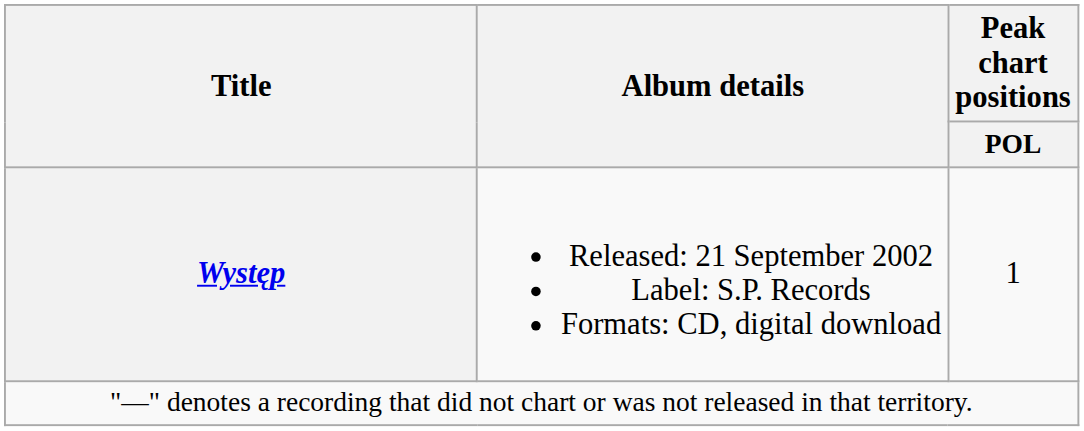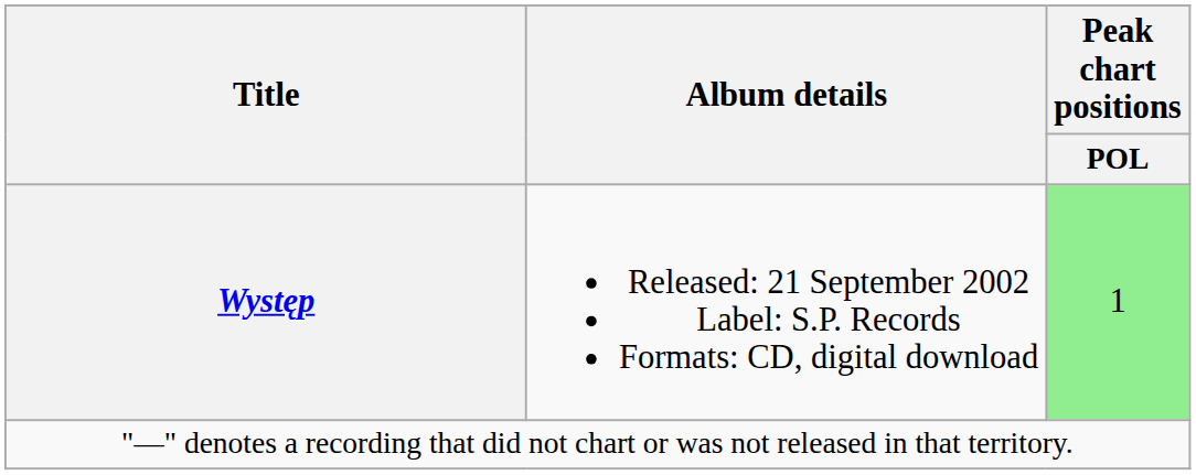Występ | Peak chart positions / POL: no background -> lightgreen background
